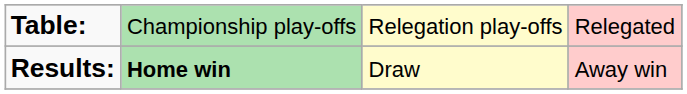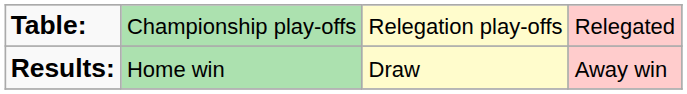Results: | column 2: bold -> normal
